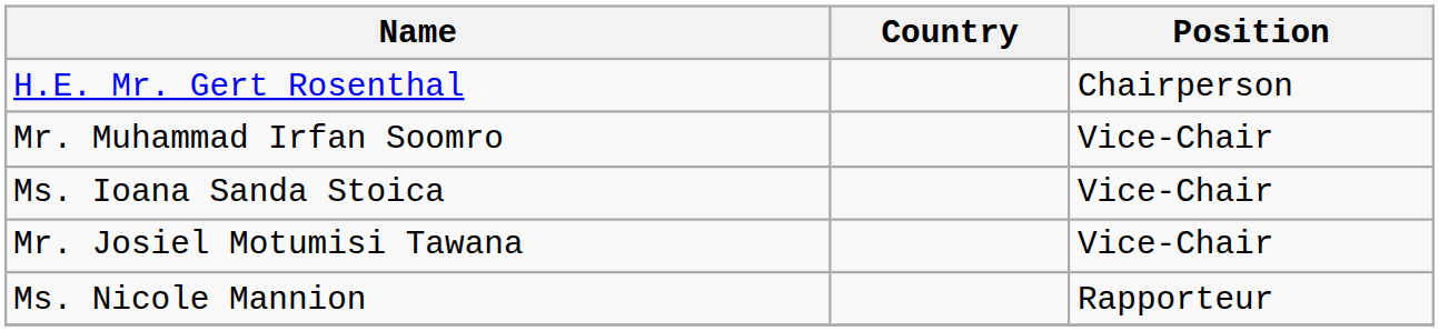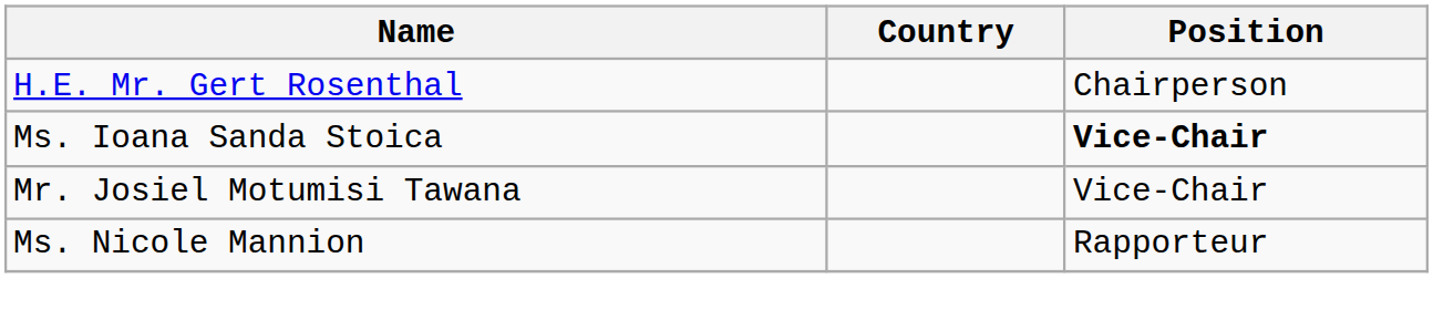- row: Mr. Muhammad Irfan Soomro | Vice-Chair
Ms. Ioana Sanda Stoica | Position: normal -> bold
